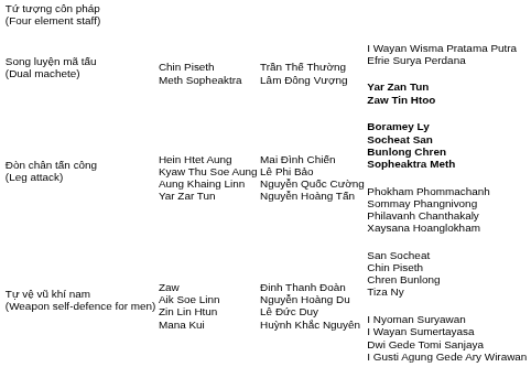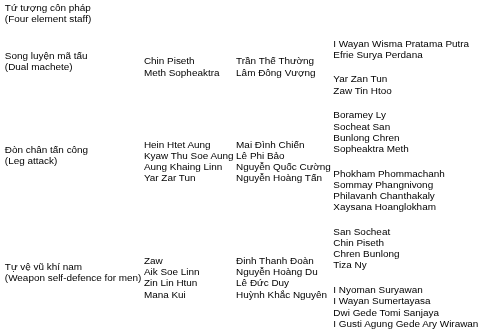Yar Zan Tun Zaw Tin Htoo | column 4: bold -> normal
Boramey Ly Socheat San Bunlong Chren Sopheaktra Meth | column 4: bold -> normal
